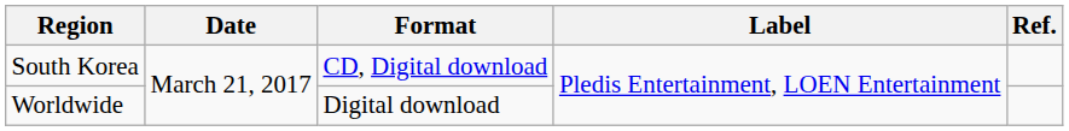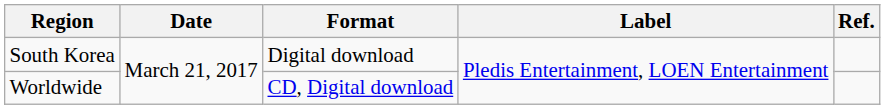South Korea | Format: CD, Digital download -> Digital download
Worldwide | Format: Digital download -> CD, Digital download
